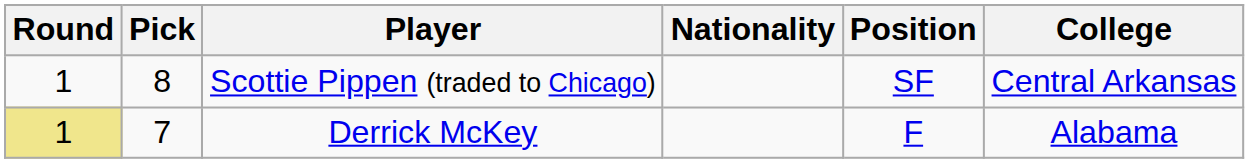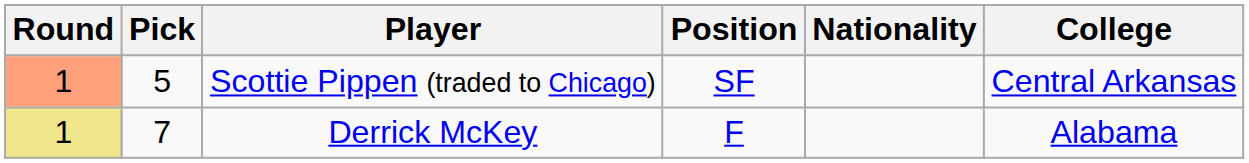columns swapped: Position <-> Nationality
Scottie Pippen (traded to Chicago) | Round: no background -> lightsalmon background
Scottie Pippen (traded to Chicago) | Pick: 8 -> 5
